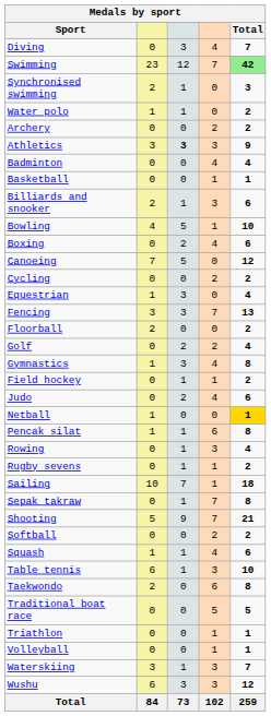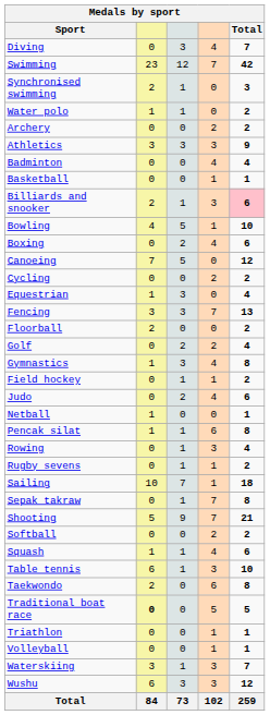Swimming | Total: lightgreen background -> no background
Athletics | column 3: bold -> normal
Billiards and snooker | Total: no background -> pink background
Netball | Total: gold background -> no background
Traditional boat race | column 2: normal -> bold
